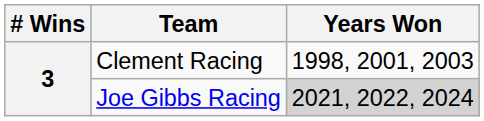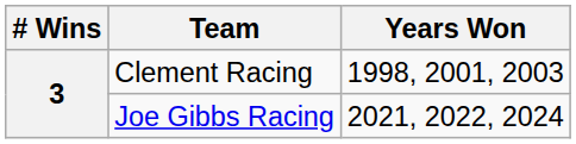Joe Gibbs Racing | Years Won: lightgrey background -> no background
